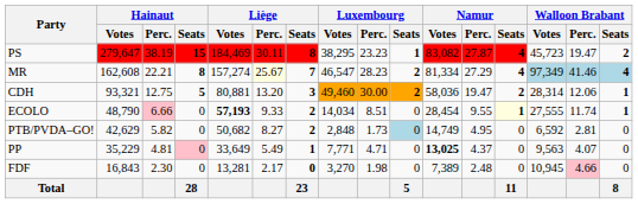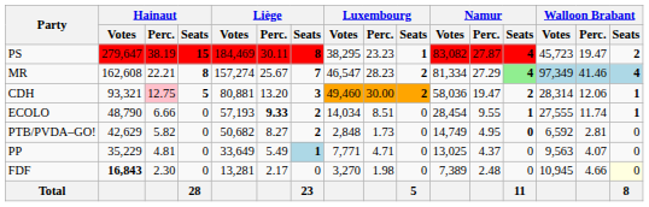MR | Liège / Perc.: lightyellow background -> no background
MR | Namur / Seats: no background -> lightgreen background
CDH | Hainaut / Perc.: no background -> pink background
ECOLO | Hainaut / Perc.: pink background -> no background
ECOLO | Liège / Votes: bold -> normal
ECOLO | Liège / Perc.: normal -> bold
ECOLO | Namur / Seats: lightyellow background -> no background
PTB/PVDA–GO! | Luxembourg / Seats: lightblue background -> no background
PTB/PVDA–GO! | Namur / Seats: normal -> bold
PP | Hainaut / Seats: pink background -> no background
PP | Liège / Seats: no background -> lightblue background
PP | Namur / Votes: bold -> normal
FDF | Hainaut / Votes: normal -> bold
FDF | Liège / Seats: bold -> normal
FDF | Walloon Brabant / Perc.: pink background -> no background
FDF | Walloon Brabant / Seats: no background -> lightyellow background
